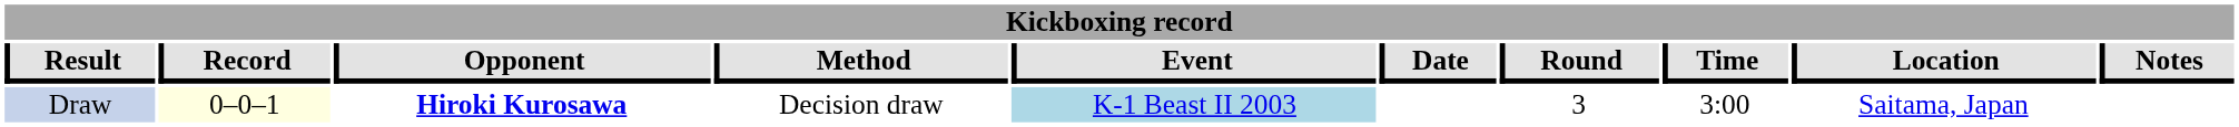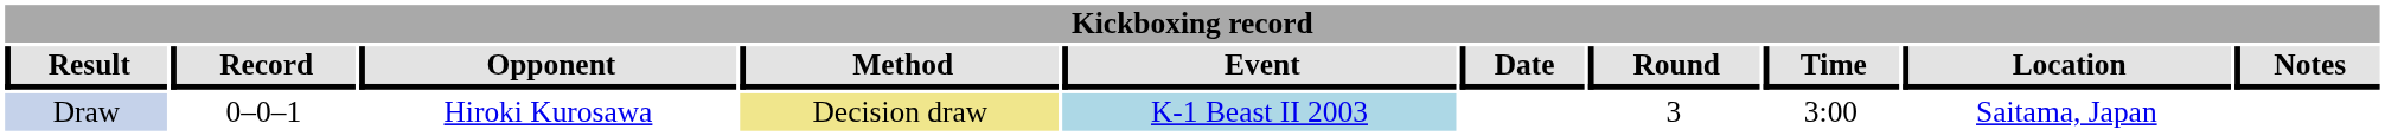Draw | Record: lightyellow background -> no background
Draw | Opponent: bold -> normal
Draw | Method: no background -> khaki background
